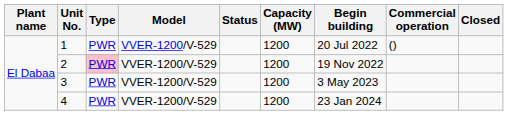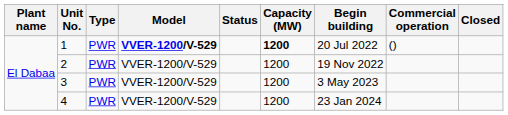1 | Model: normal -> bold
1 | Capacity (MW): normal -> bold
2 | Type: pink background -> no background
